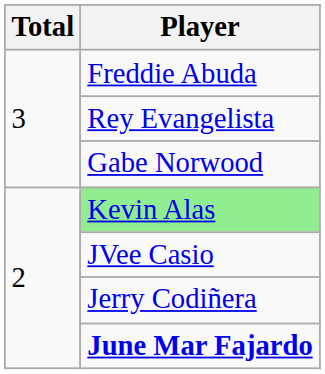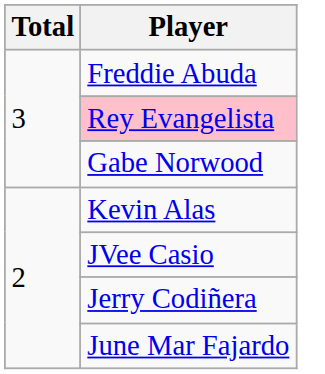Rey Evangelista | Player: no background -> pink background
Kevin Alas | Player: lightgreen background -> no background
June Mar Fajardo | Player: bold -> normal
